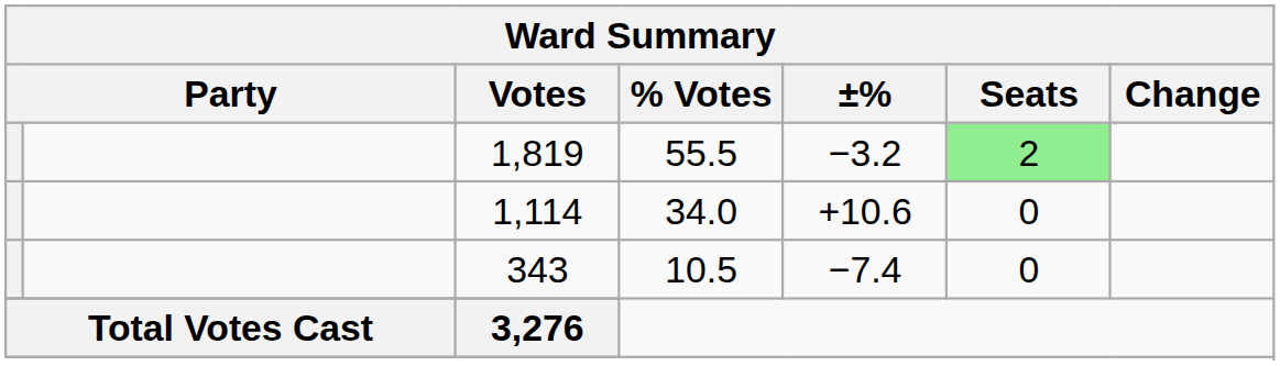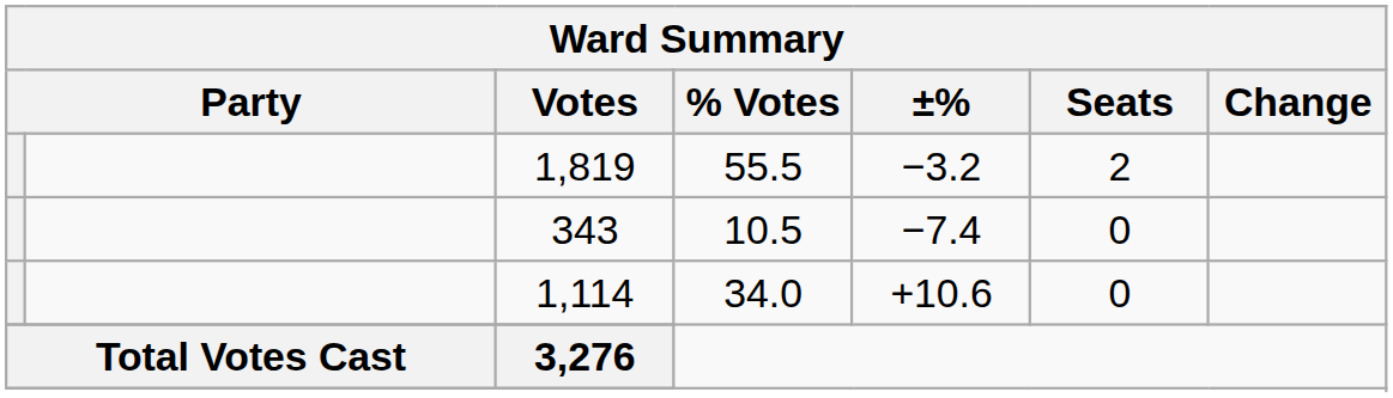1,819 | Seats: lightgreen background -> no background
rows swapped: 1,114 <-> 343
